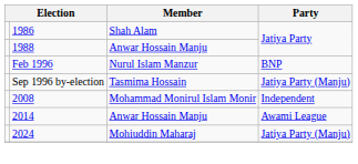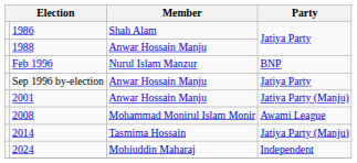Sep 1996 by-election | Member: Tasmima Hossain -> Anwar Hossain Manju
Sep 1996 by-election | Party: Jatiya Party (Manju) -> Jatiya Party
+ row: 2001 | Anwar Hossain Manju | Jatiya Party (Manju)
2008 | Party: Independent -> Awami League
2014 | Member: Anwar Hossain Manju -> Tasmima Hossain
2014 | Party: Awami League -> Jatiya Party (Manju)
2024 | Party: Jatiya Party (Manju) -> Independent
